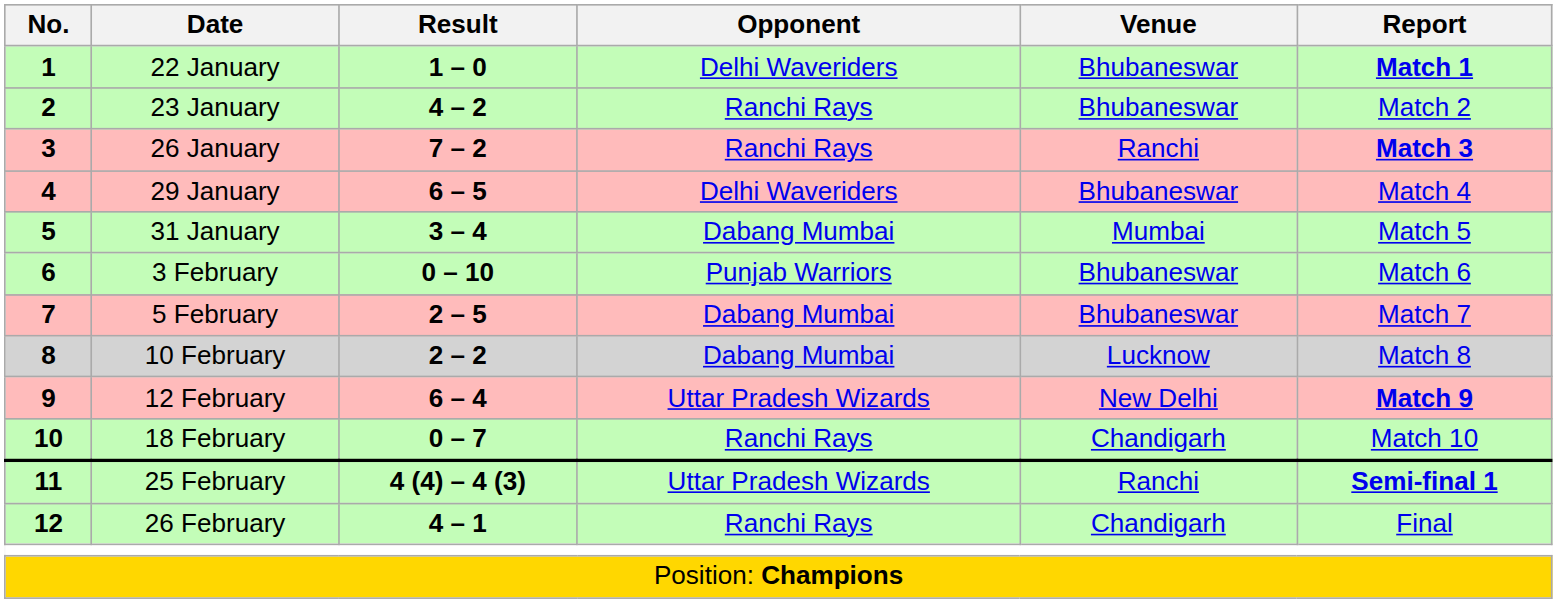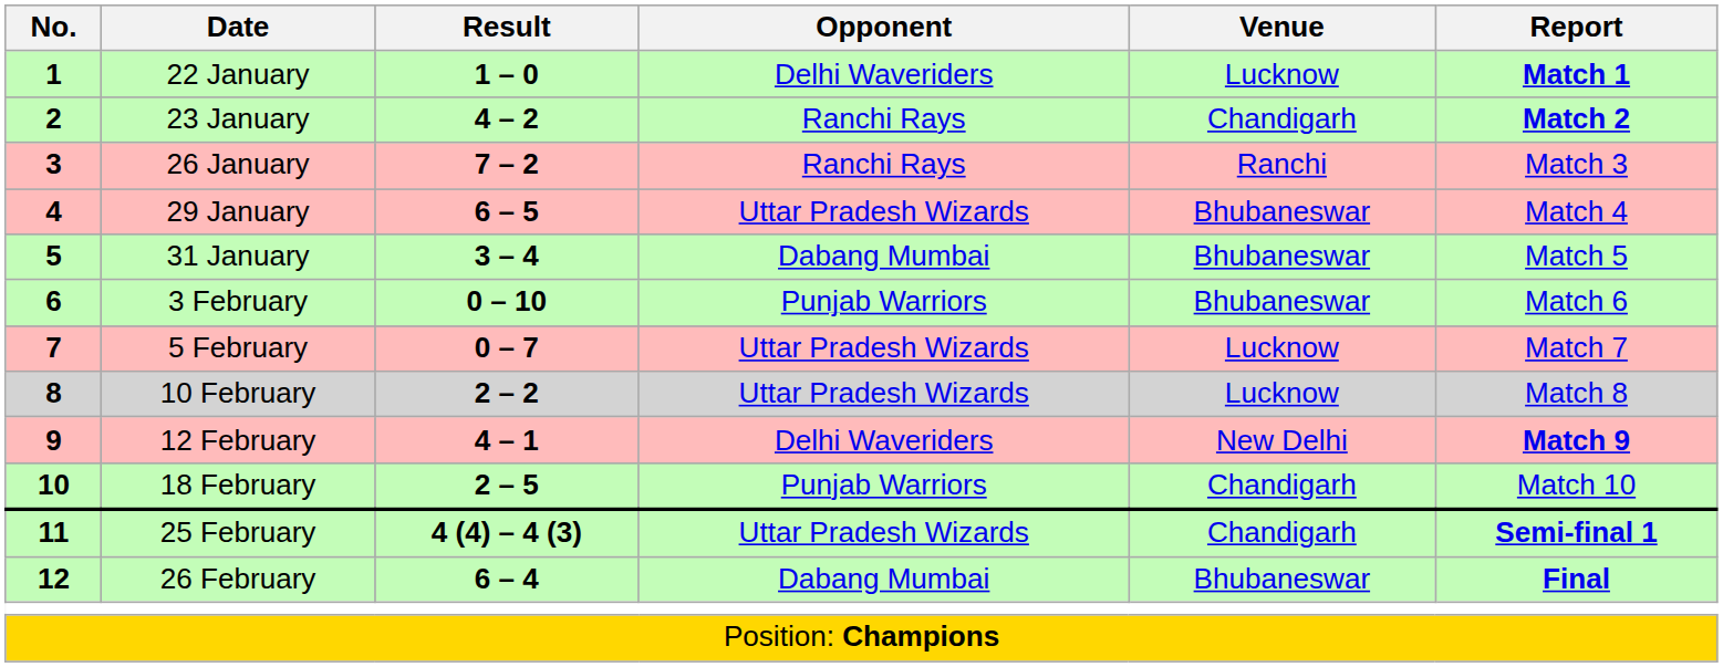22 January | Venue: Bhubaneswar -> Lucknow
23 January | Venue: Bhubaneswar -> Chandigarh
23 January | Report: normal -> bold
26 January | Report: bold -> normal
29 January | Opponent: Delhi Waveriders -> Uttar Pradesh Wizards
31 January | Venue: Mumbai -> Bhubaneswar
5 February | Result: 2 – 5 -> 0 – 7
5 February | Opponent: Dabang Mumbai -> Uttar Pradesh Wizards
5 February | Venue: Bhubaneswar -> Lucknow
10 February | Opponent: Dabang Mumbai -> Uttar Pradesh Wizards
12 February | Result: 6 – 4 -> 4 – 1
12 February | Opponent: Uttar Pradesh Wizards -> Delhi Waveriders
18 February | Result: 0 – 7 -> 2 – 5
18 February | Opponent: Ranchi Rays -> Punjab Warriors
25 February | Venue: Ranchi -> Chandigarh
26 February | Result: 4 – 1 -> 6 – 4
26 February | Opponent: Ranchi Rays -> Dabang Mumbai
26 February | Venue: Chandigarh -> Bhubaneswar
26 February | Report: normal -> bold
